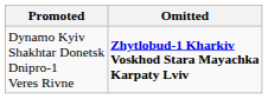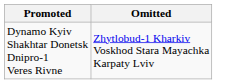Dynamo Kyiv Shakhtar Donetsk Dnipro-1 Veres Rivne | Omitted: bold -> normal
